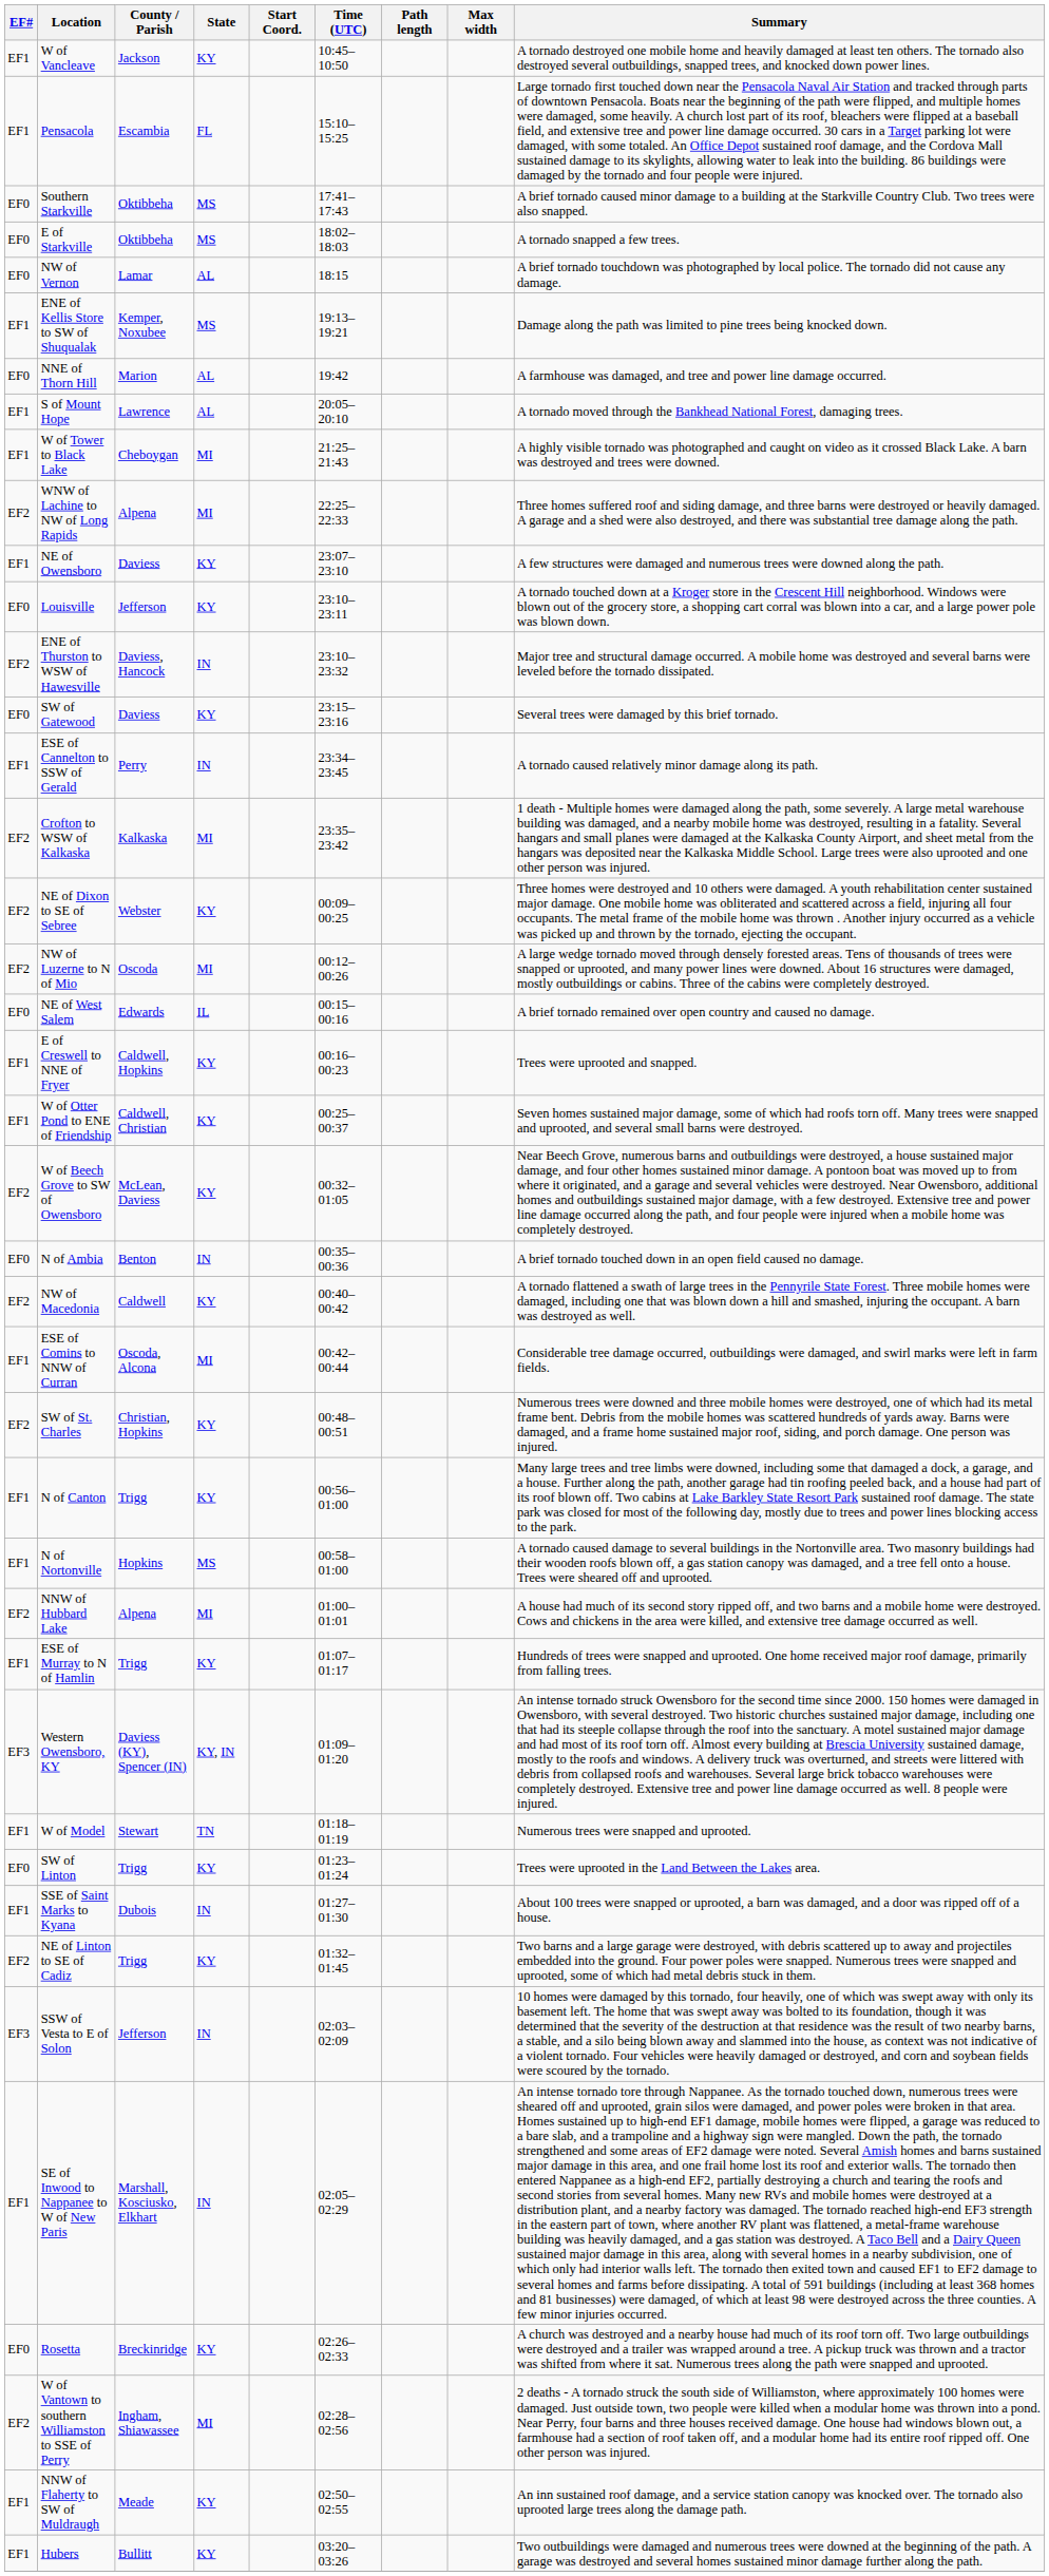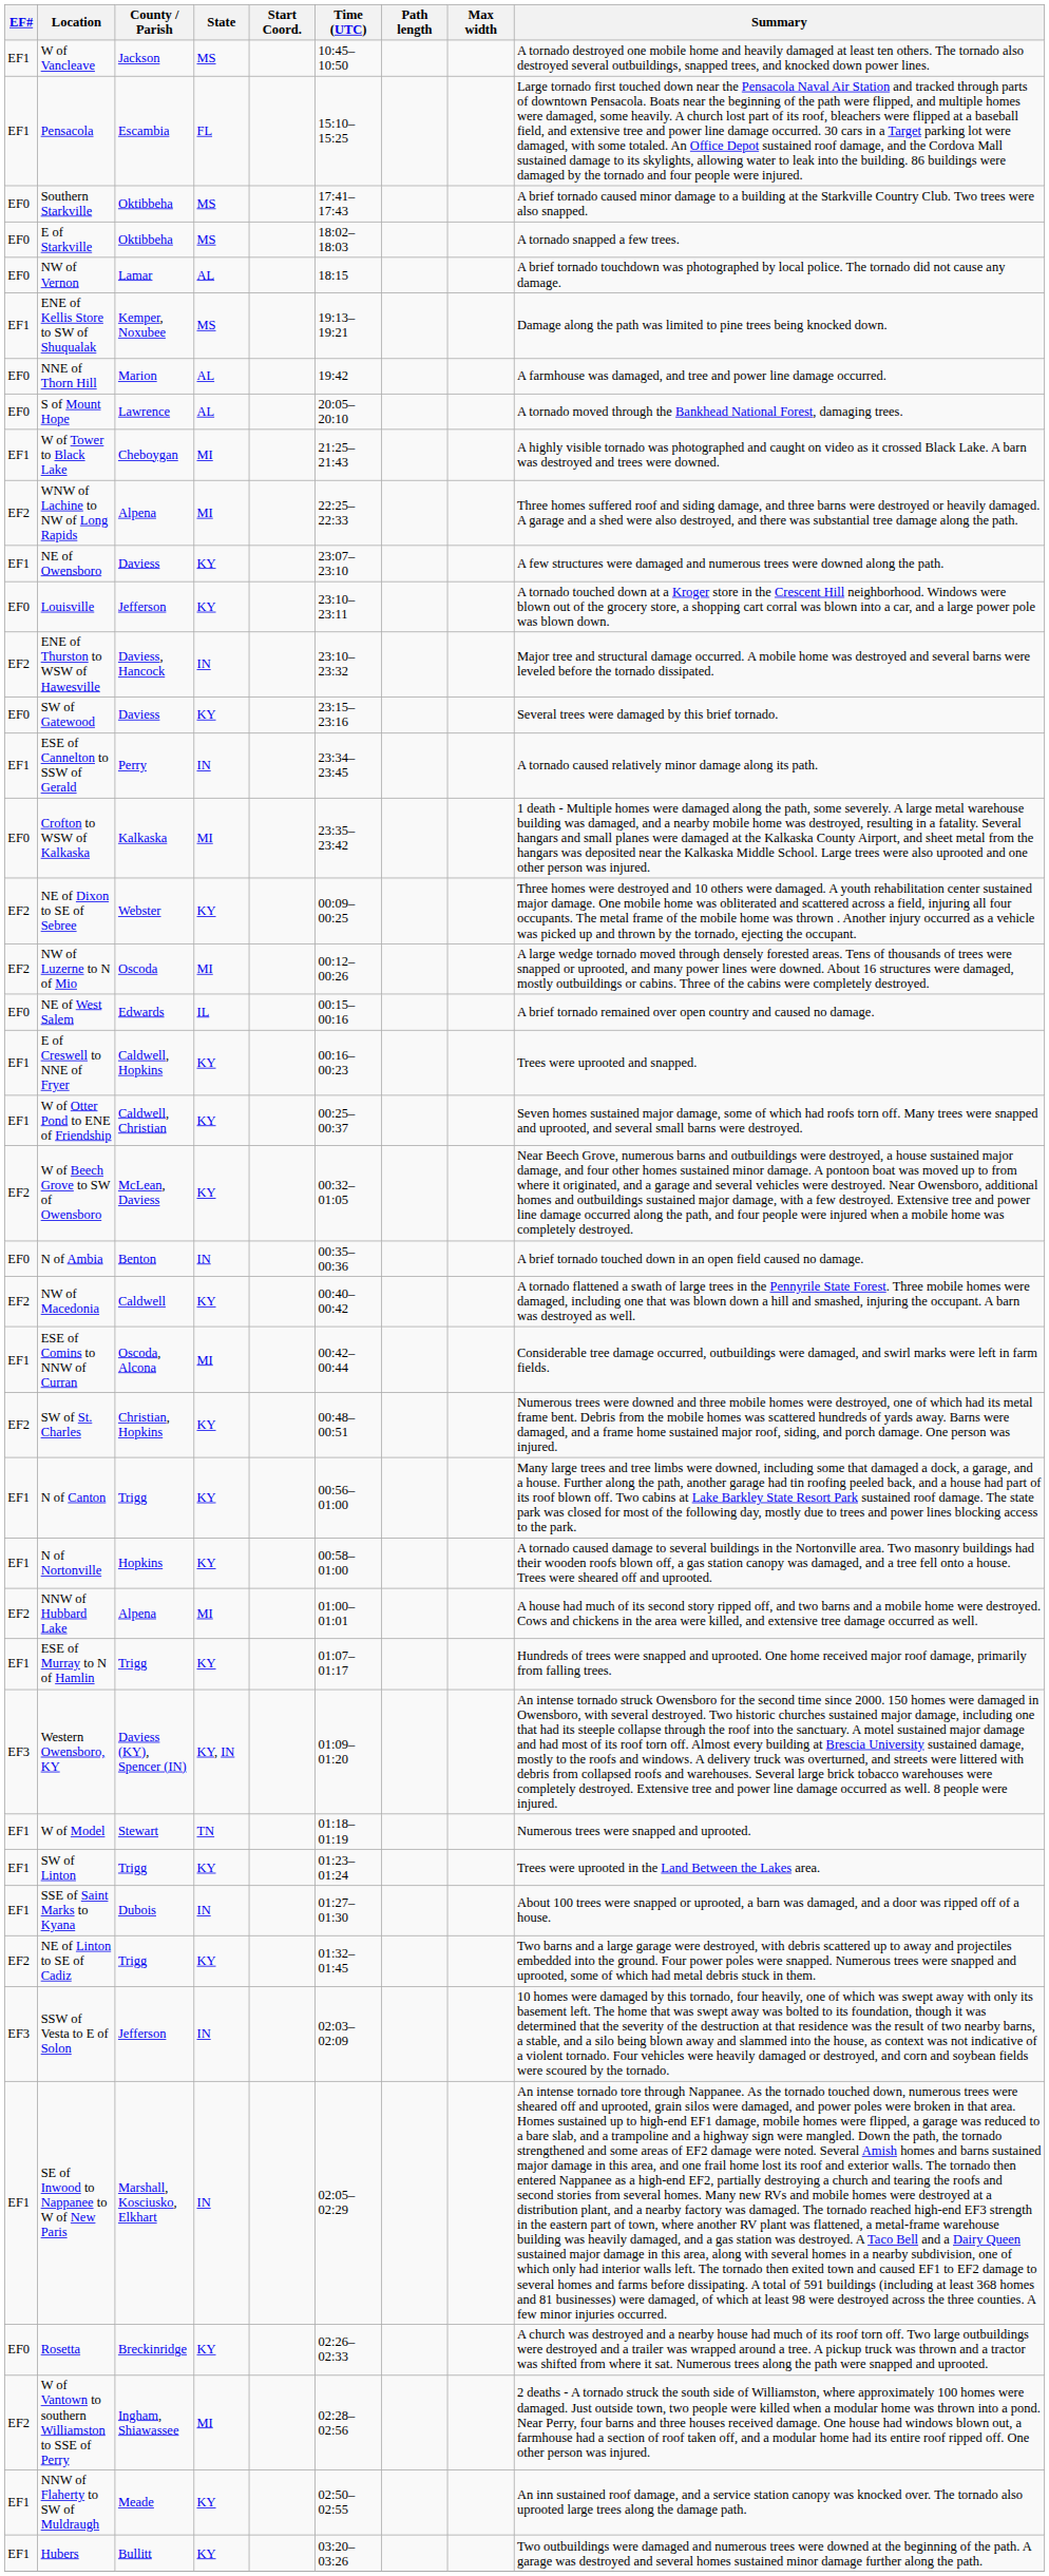W of Vancleave | State: KY -> MS
S of Mount Hope | EF#: EF1 -> EF0
Crofton to WSW of Kalkaska | EF#: EF2 -> EF0
N of Nortonville | State: MS -> KY
SW of Linton | EF#: EF0 -> EF1
